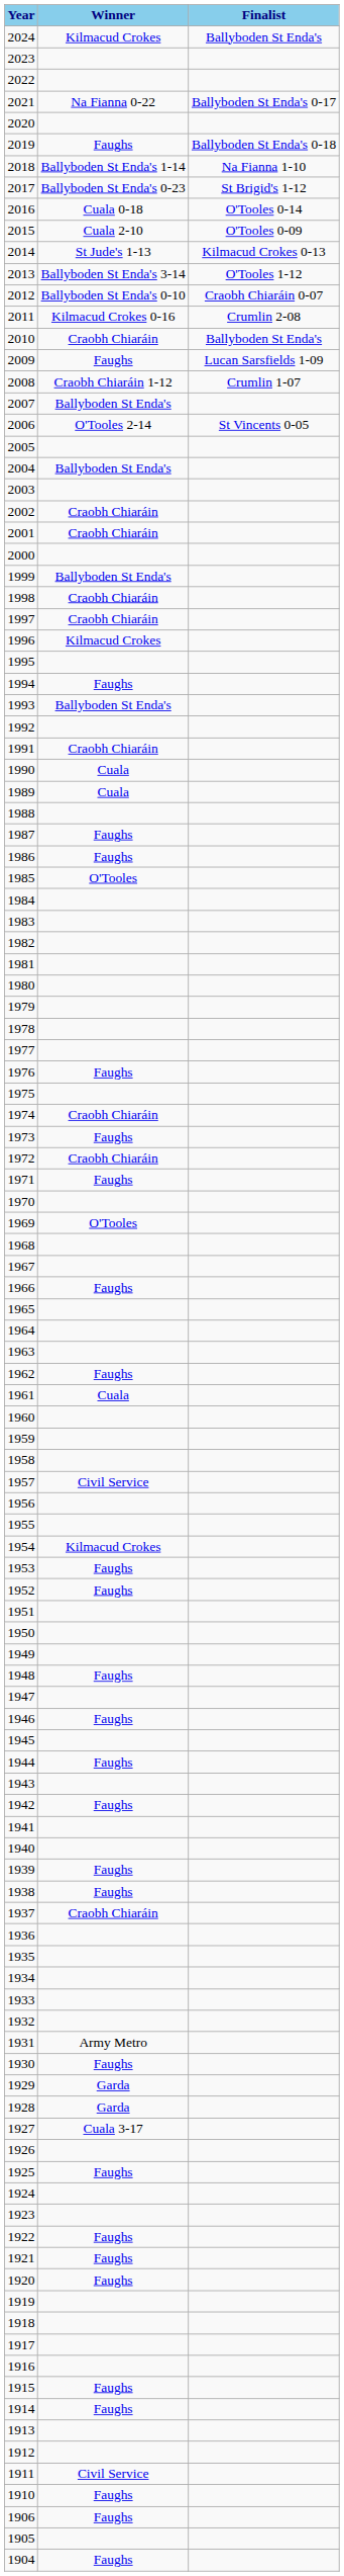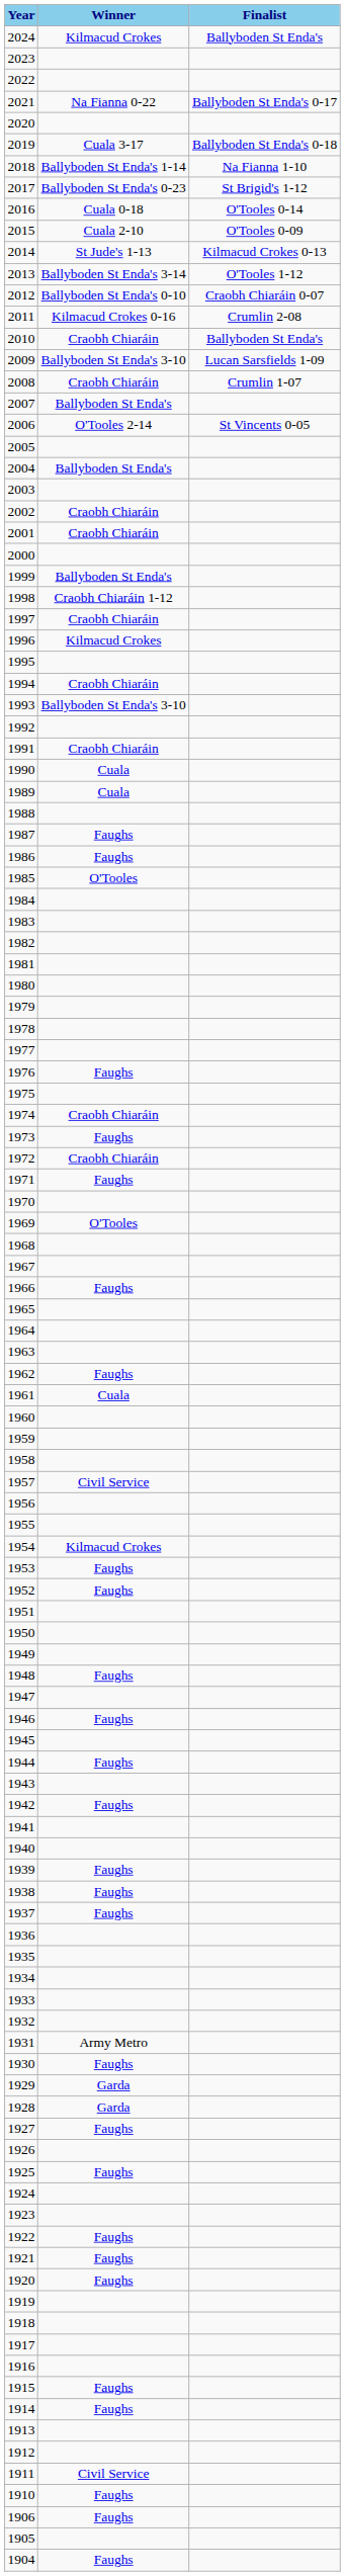2019 | Winner: Faughs -> Cuala 3-17
2009 | Winner: Faughs -> Ballyboden St Enda's 3-10
2008 | Winner: Craobh Chiaráin 1-12 -> Craobh Chiaráin
1998 | Winner: Craobh Chiaráin -> Craobh Chiaráin 1-12
1994 | Winner: Faughs -> Craobh Chiaráin
1993 | Winner: Ballyboden St Enda's -> Ballyboden St Enda's 3-10
1937 | Winner: Craobh Chiaráin -> Faughs
1927 | Winner: Cuala 3-17 -> Faughs
